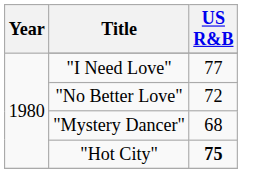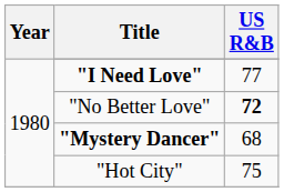"I Need Love" | Title: normal -> bold
"No Better Love" | US R&B: normal -> bold
"Mystery Dancer" | Title: normal -> bold
"Hot City" | US R&B: bold -> normal
